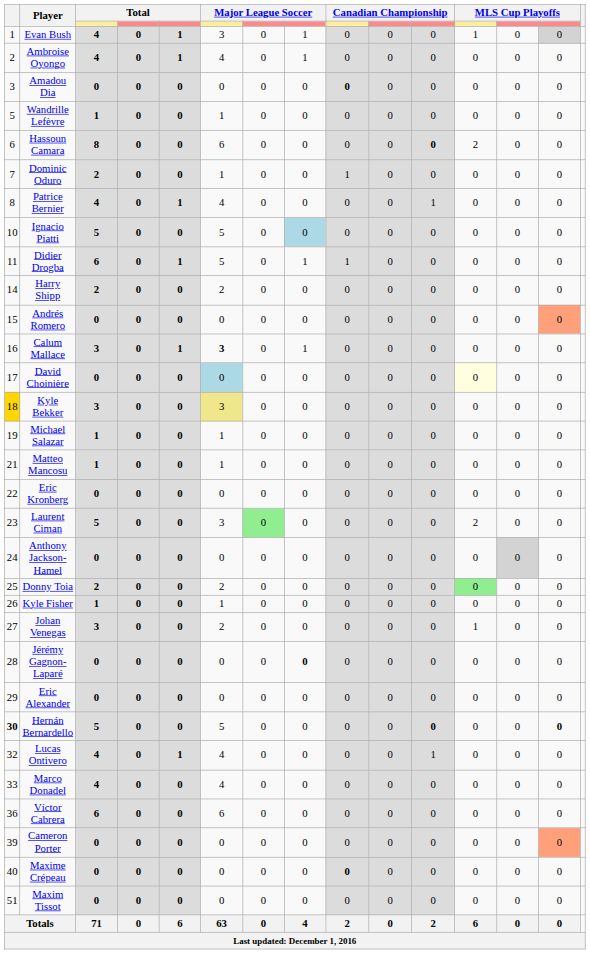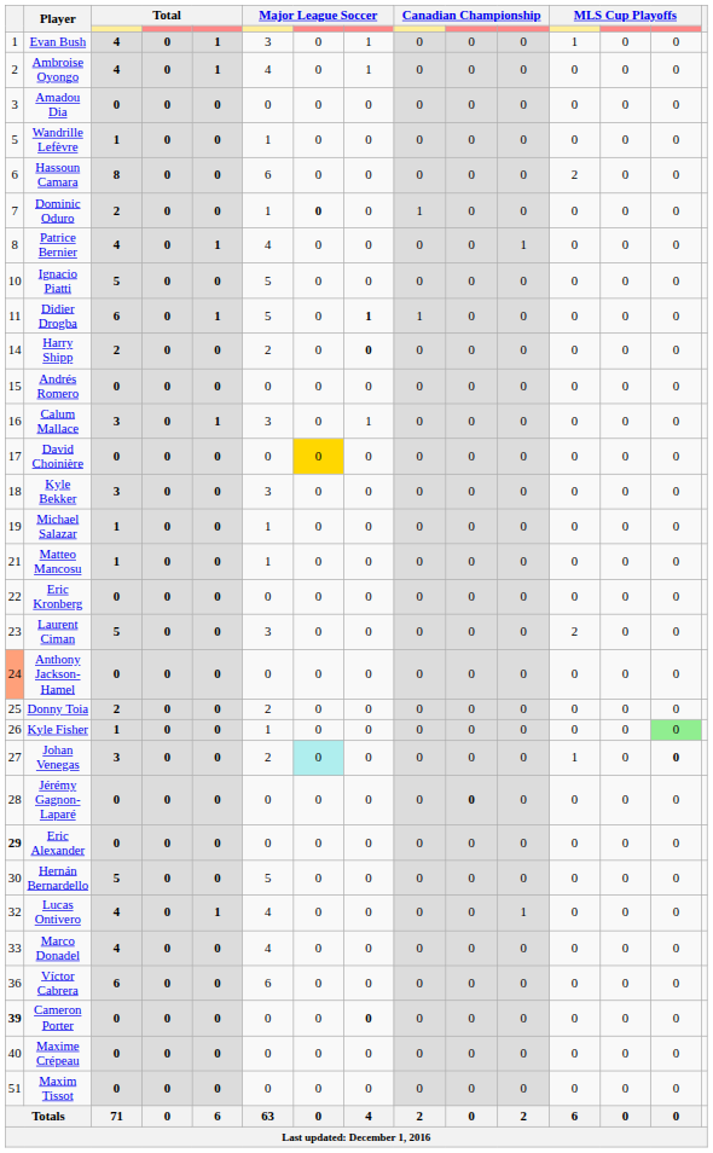Evan Bush | column 14: lightgrey background -> no background
Amadou Dia | column 9: bold -> normal
Hassoun Camara | column 11: bold -> normal
Dominic Oduro | column 7: normal -> bold
Ignacio Piatti | column 8: lightblue background -> no background
Didier Drogba | column 8: normal -> bold
Harry Shipp | column 8: normal -> bold
Andrés Romero | column 14: lightsalmon background -> no background
Calum Mallace | column 6: bold -> normal
David Choinière | column 6: lightblue background -> no background
David Choinière | column 7: no background -> gold background
David Choinière | column 12: lightyellow background -> no background
Kyle Bekker | column 1: gold background -> no background
Kyle Bekker | column 6: khaki background -> no background
Laurent Ciman | column 7: lightgreen background -> no background
Anthony Jackson-Hamel | column 1: no background -> lightsalmon background
Anthony Jackson-Hamel | column 13: lightgrey background -> no background
Donny Toia | column 12: lightgreen background -> no background
Kyle Fisher | column 14: no background -> lightgreen background
Johan Venegas | column 7: no background -> paleturquoise background
Johan Venegas | column 14: normal -> bold
Jérémy Gagnon-Laparé | column 8: bold -> normal
Jérémy Gagnon-Laparé | column 10: normal -> bold
Eric Alexander | column 1: normal -> bold
Hernán Bernardello | column 1: bold -> normal
Hernán Bernardello | column 11: bold -> normal
Hernán Bernardello | column 14: bold -> normal
Cameron Porter | column 1: normal -> bold
Cameron Porter | column 8: normal -> bold
Cameron Porter | column 14: lightsalmon background -> no background
Maxime Crépeau | column 9: bold -> normal
